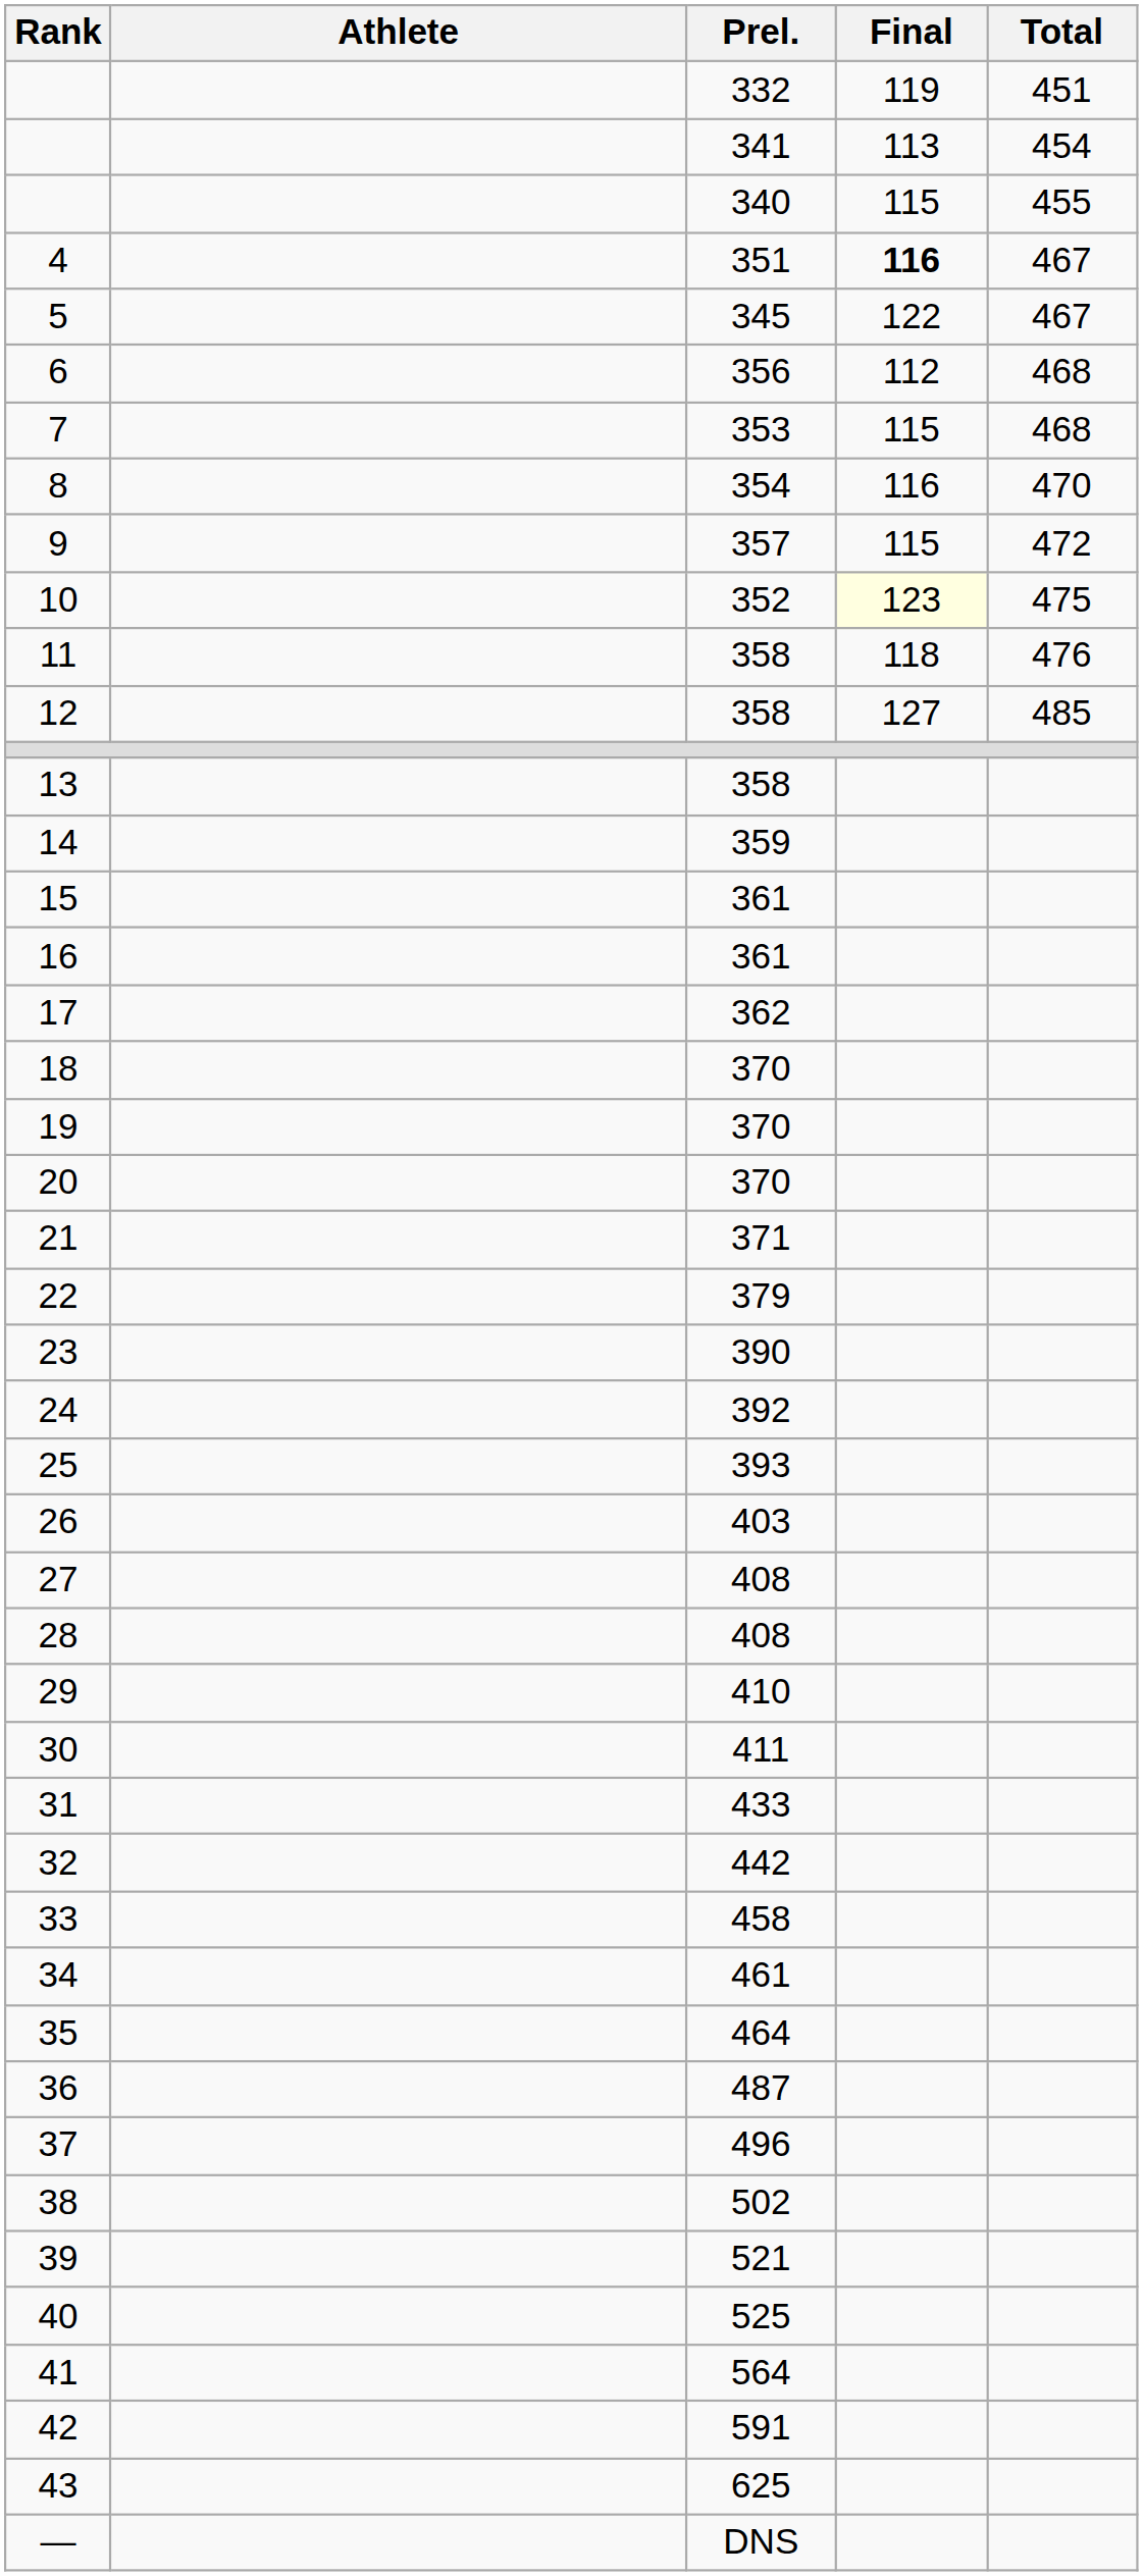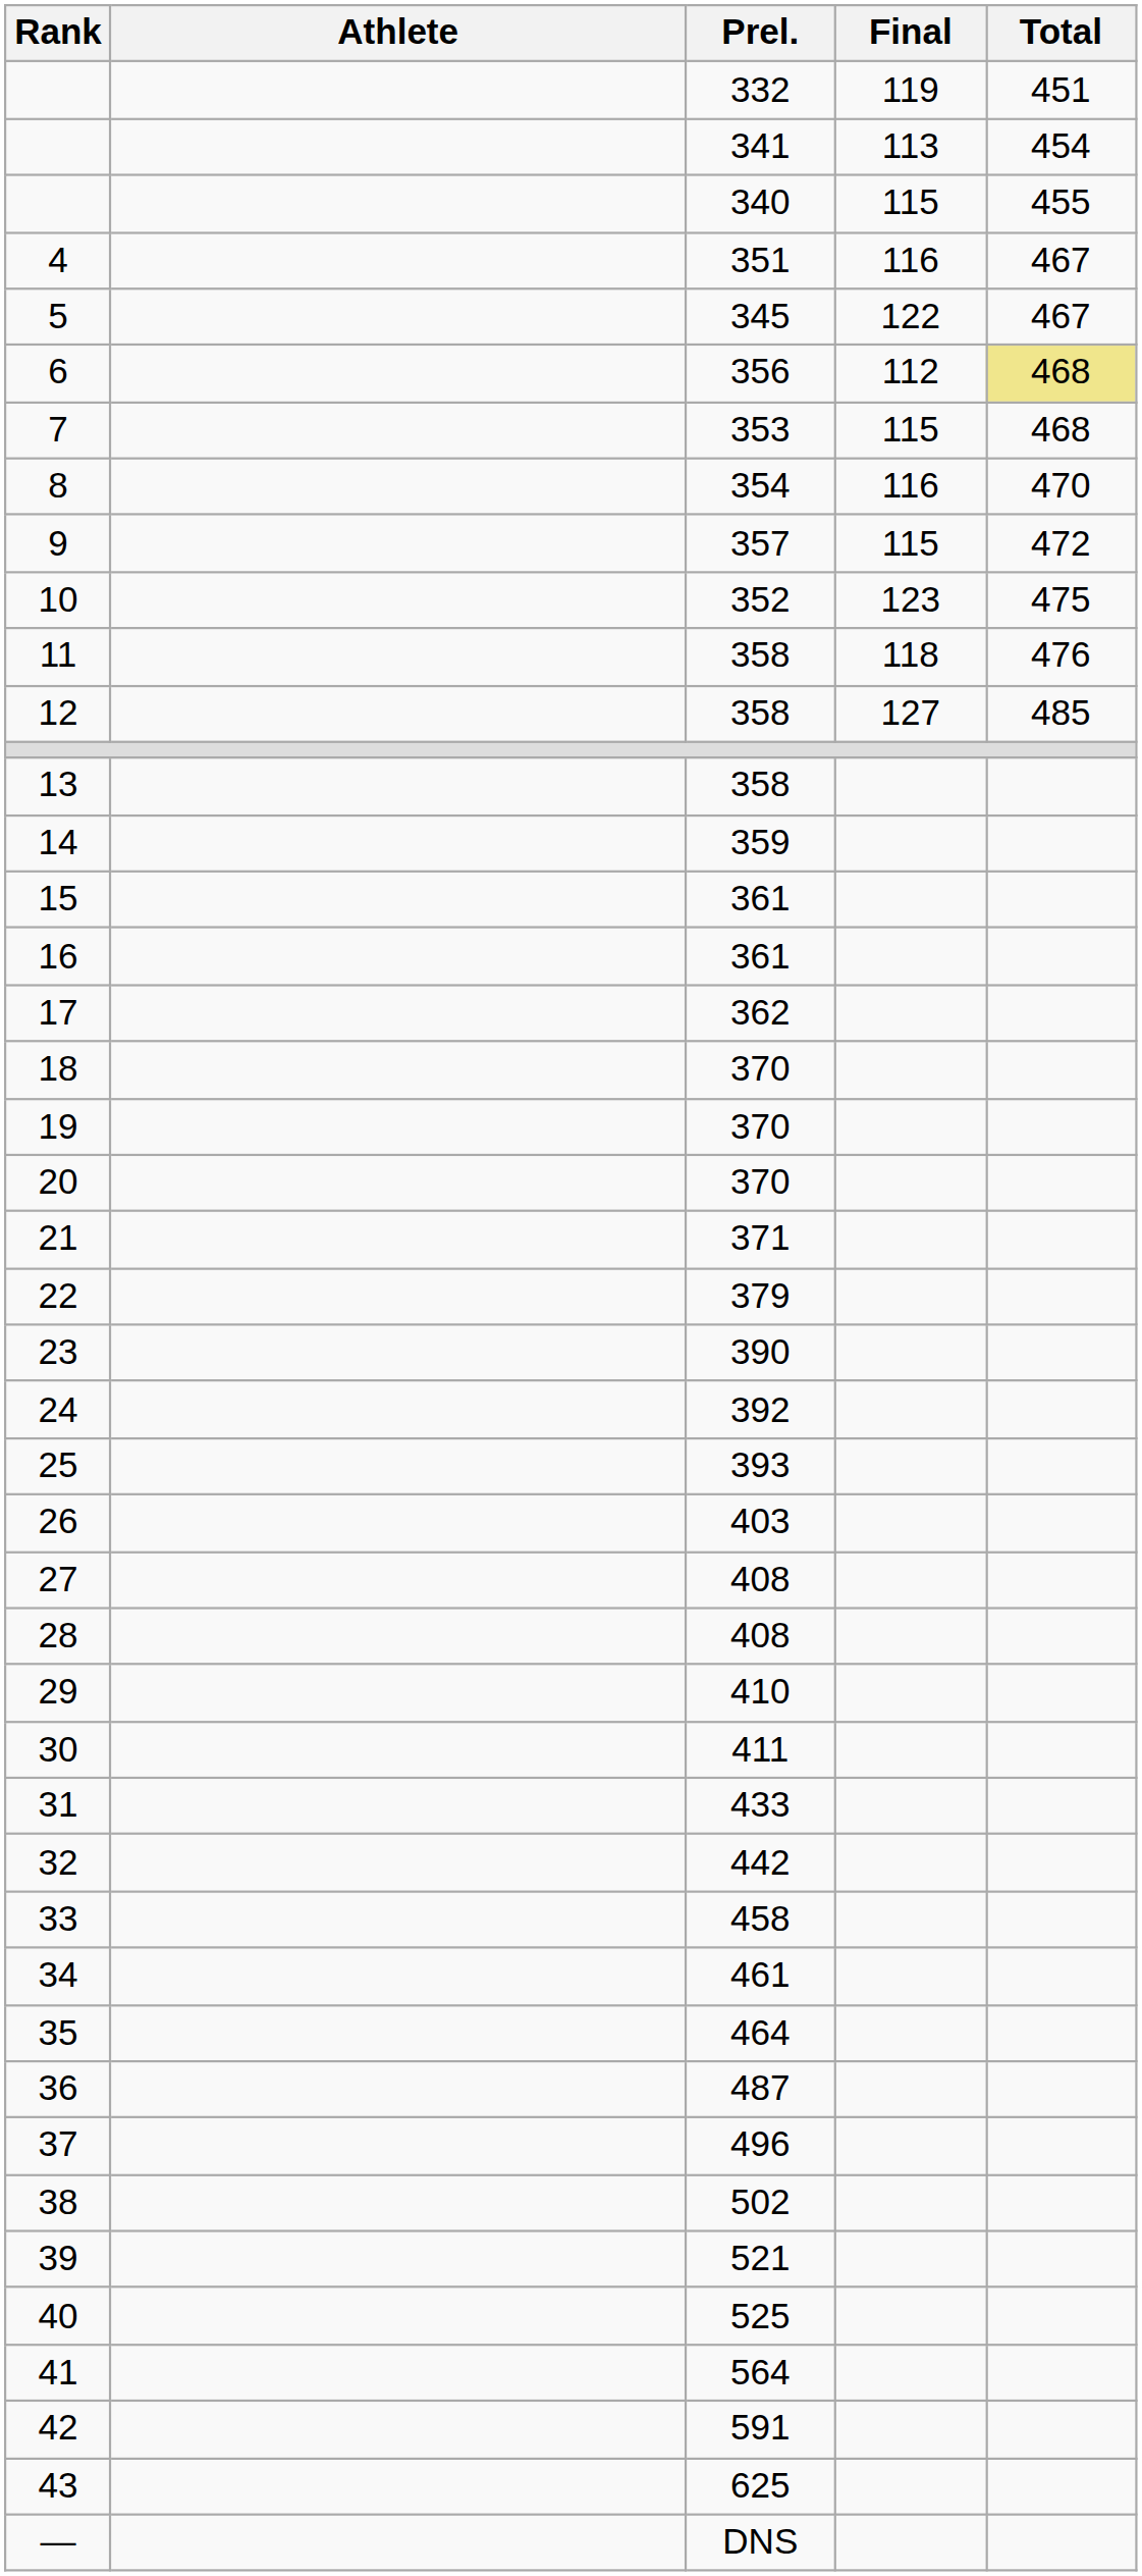4 | Final: bold -> normal
6 | Total: no background -> khaki background
10 | Final: lightyellow background -> no background
